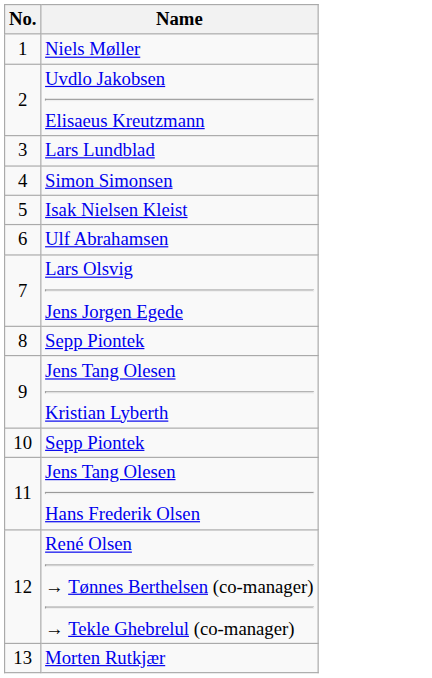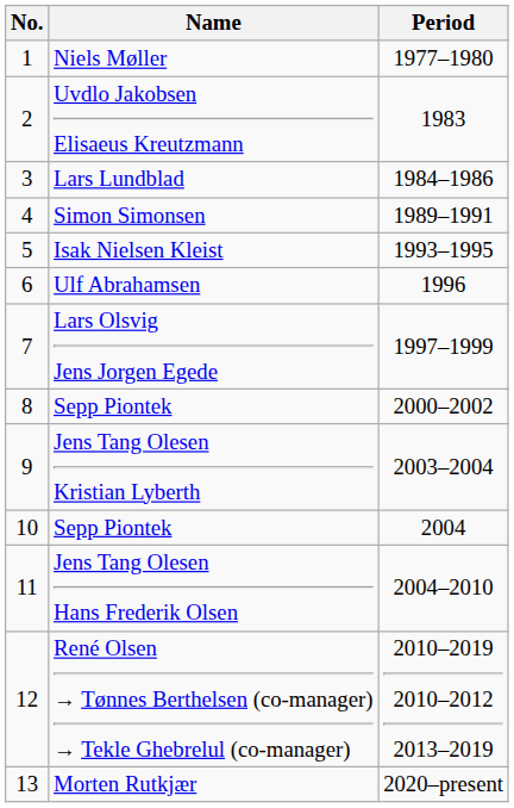+ column: Period | 1977–1980 | 1983 | 1984–1986 | 1989–1991 | 1993–1995 | 1996 | 1997–1999 | 2000–2002 | 2003–2004 | 2004 | 2004–2010 | 2010–2019 2010–2012 2013–2019 | 2020–present
